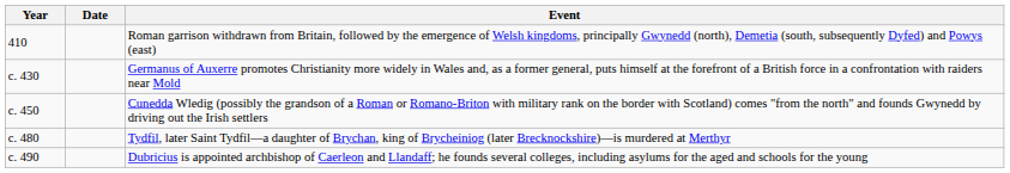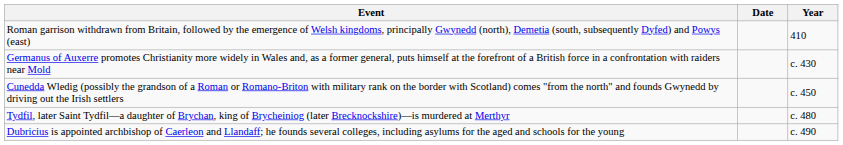columns swapped: Year <-> Event
